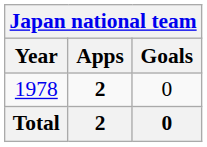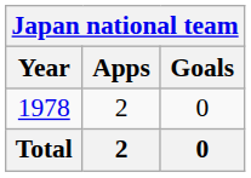1978 | Apps: bold -> normal
